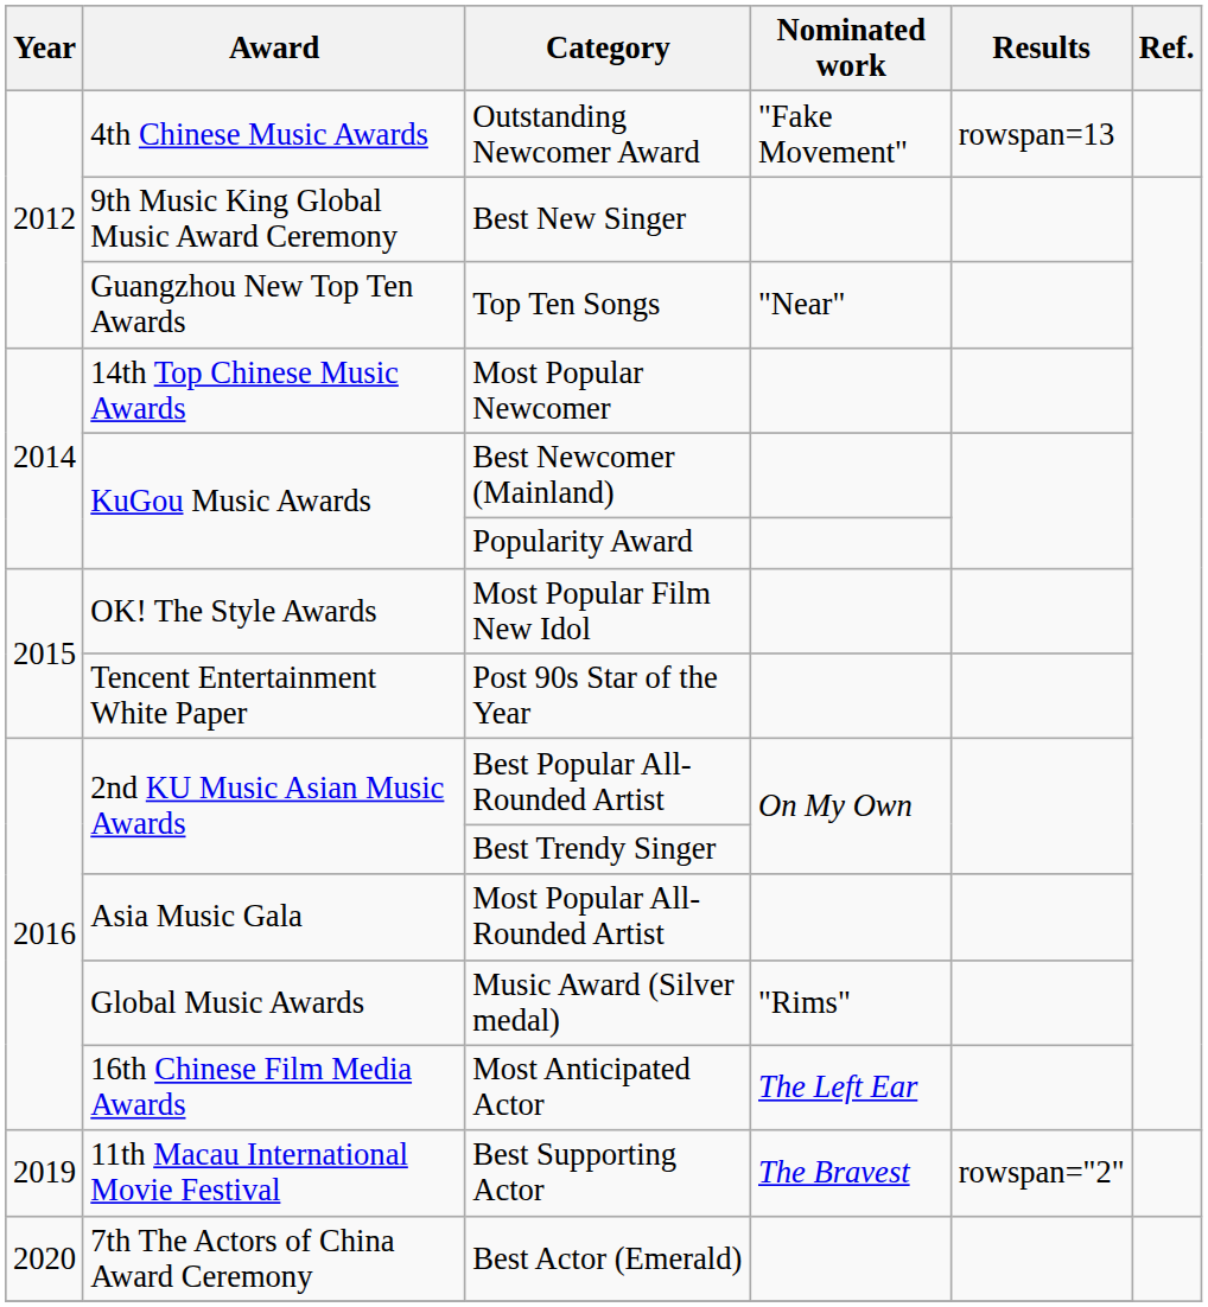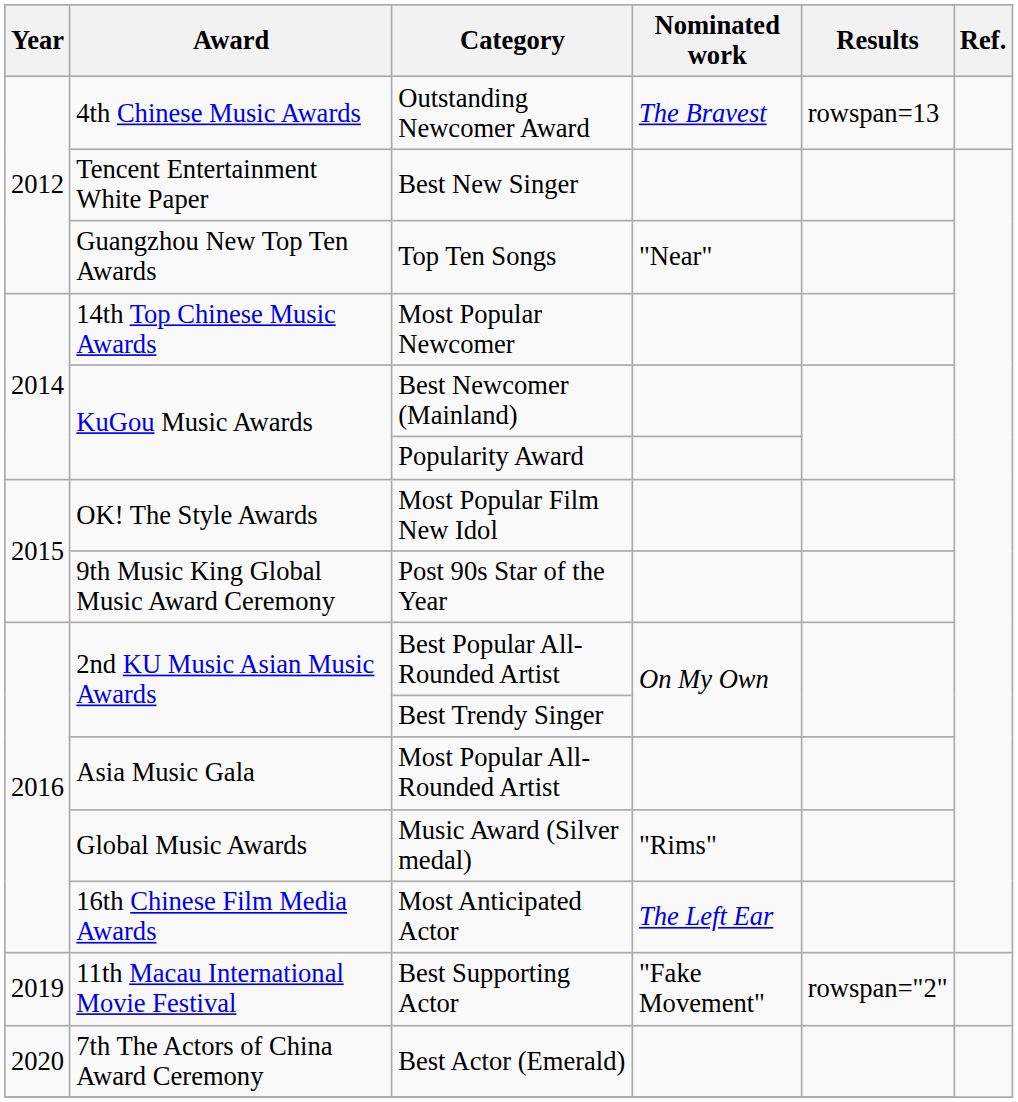Outstanding Newcomer Award | Nominated work: "Fake Movement" -> The Bravest
Best New Singer | Award: 9th Music King Global Music Award Ceremony -> Tencent Entertainment White Paper
Post 90s Star of the Year | Award: Tencent Entertainment White Paper -> 9th Music King Global Music Award Ceremony
Best Supporting Actor | Nominated work: The Bravest -> "Fake Movement"
